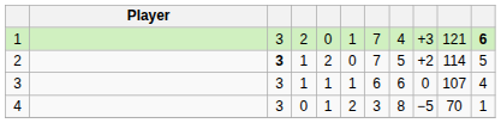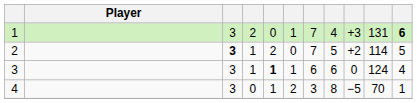row 2 | column 10: 121 -> 131
row 4 | column 5: normal -> bold
row 4 | column 10: 107 -> 124
